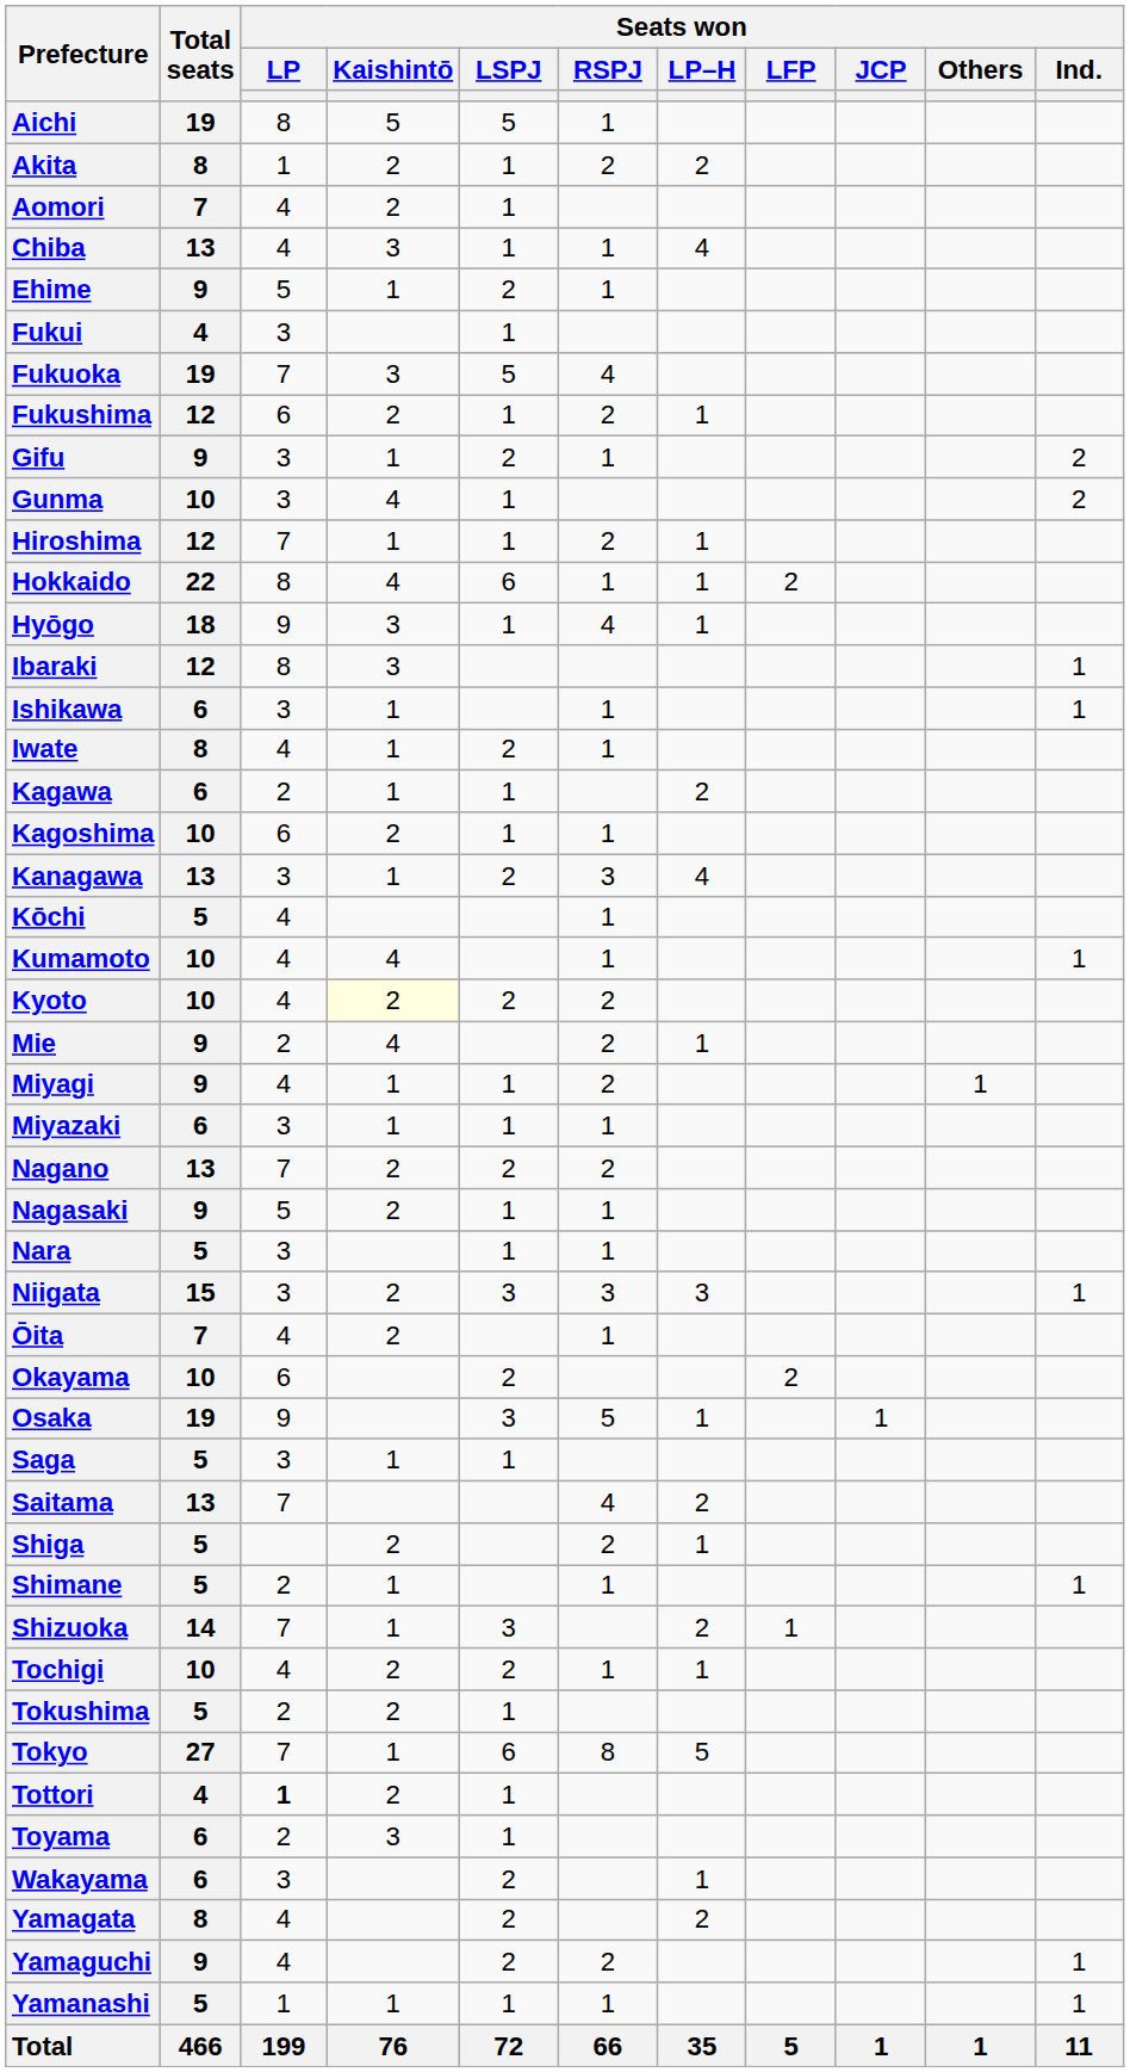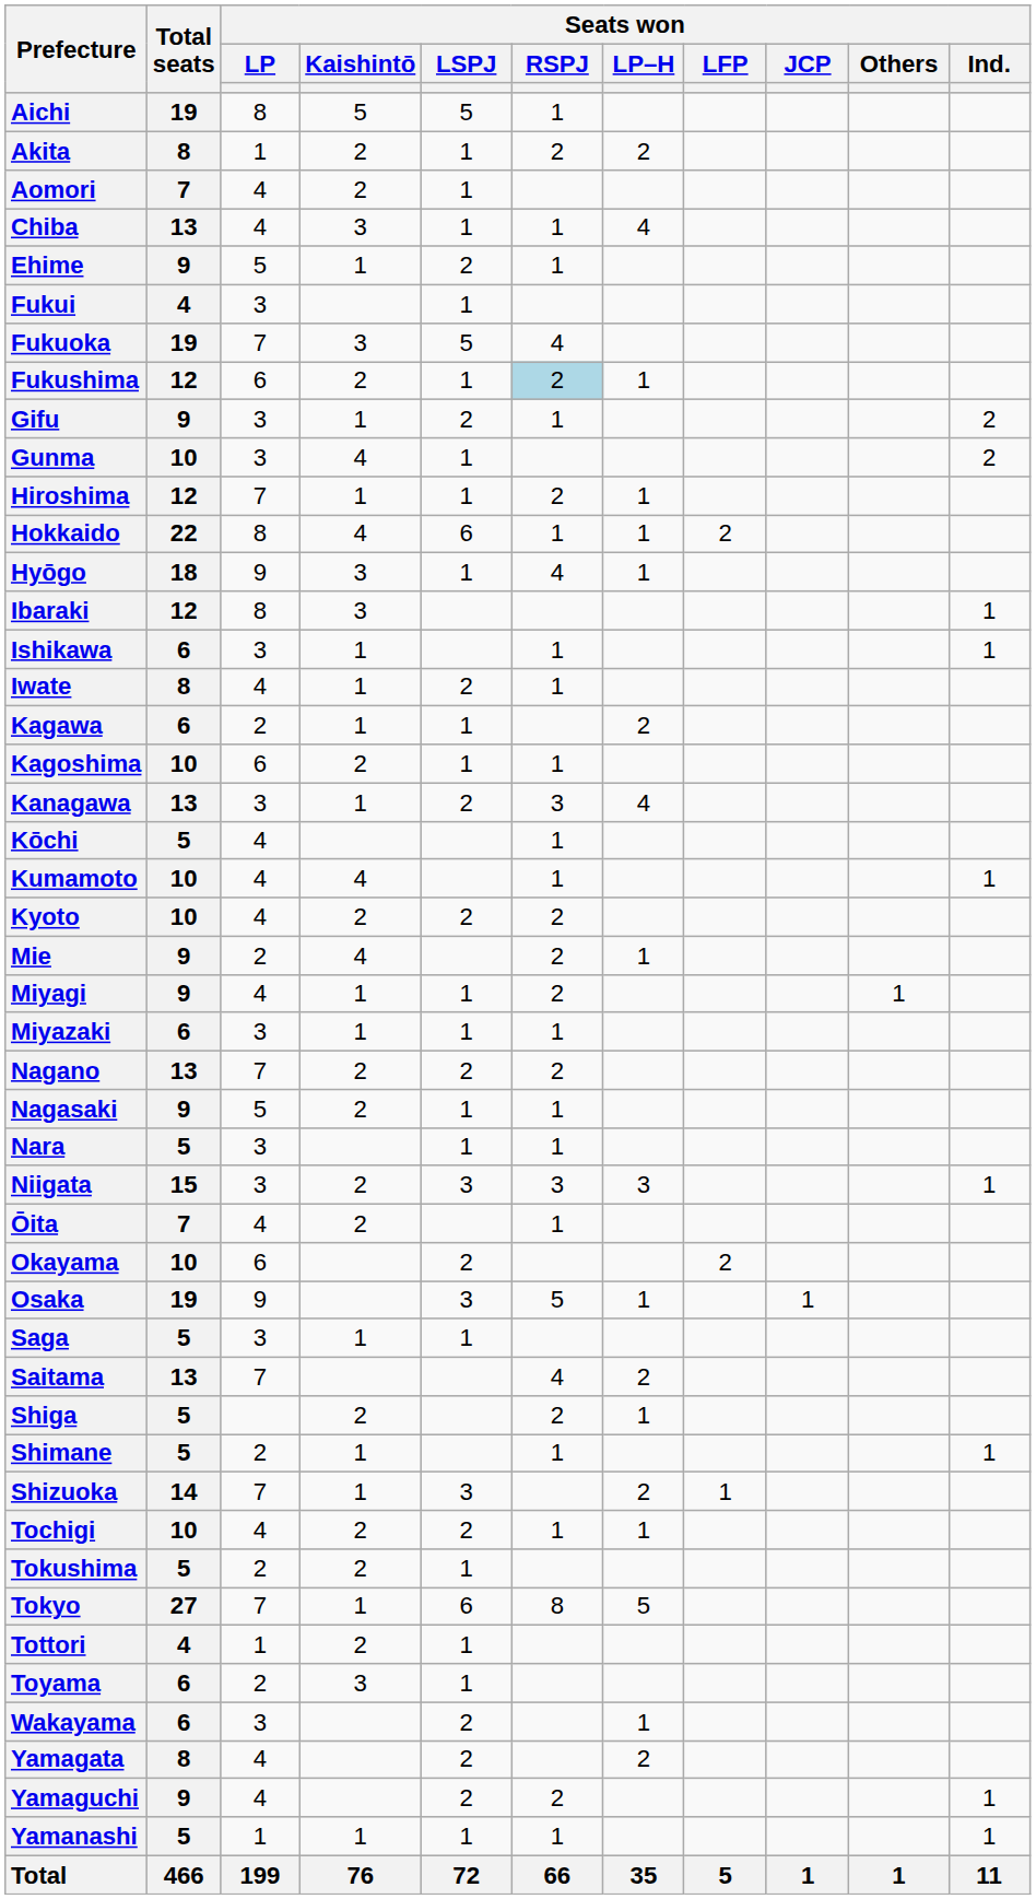Fukushima | Seats won / RSPJ: no background -> lightblue background
Kyoto | Seats won / Kaishintō: lightyellow background -> no background
Tottori | Seats won / LP: bold -> normal
